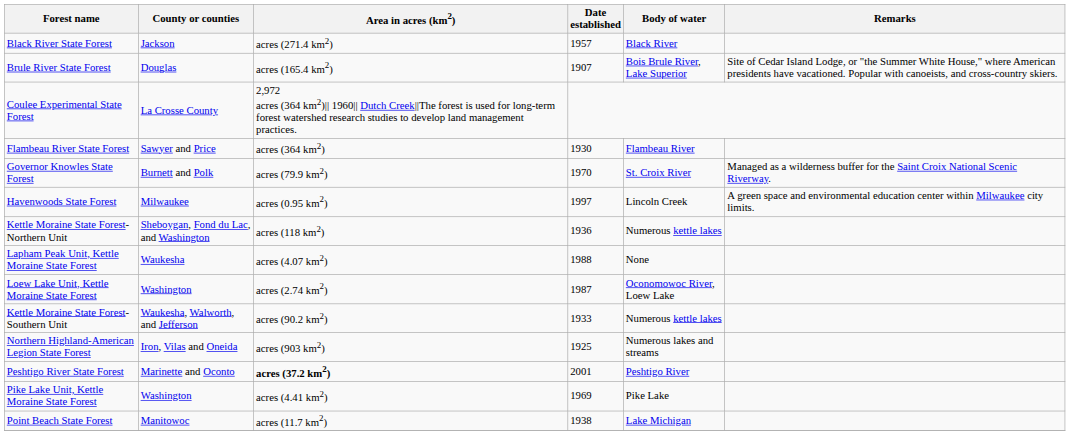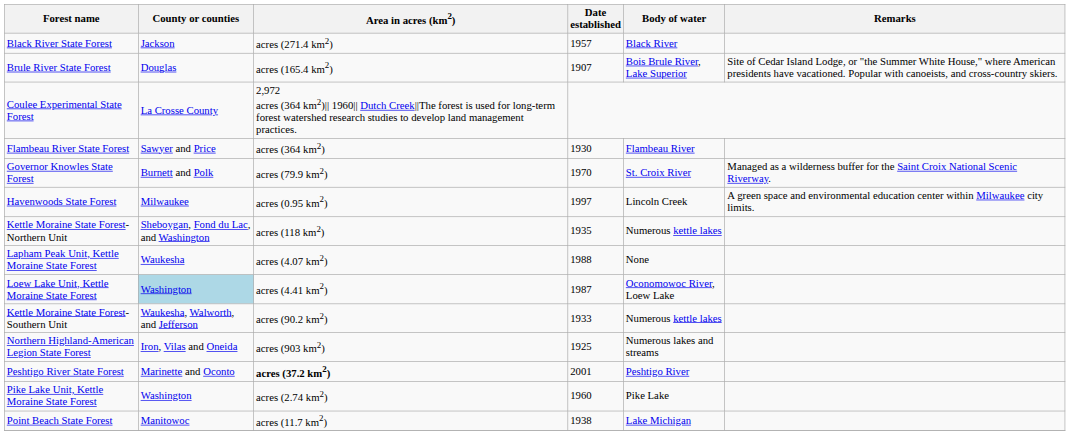Kettle Moraine State Forest-Northern Unit | Date established: 1936 -> 1935
Loew Lake Unit, Kettle Moraine State Forest | County or counties: no background -> lightblue background
Loew Lake Unit, Kettle Moraine State Forest | Area in acres (km2): acres (2.74 km2) -> acres (4.41 km2)
Pike Lake Unit, Kettle Moraine State Forest | Area in acres (km2): acres (4.41 km2) -> acres (2.74 km2)
Pike Lake Unit, Kettle Moraine State Forest | Date established: 1969 -> 1960
